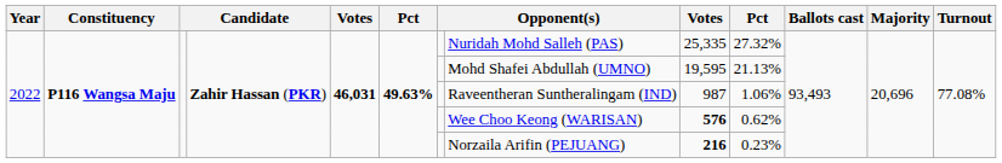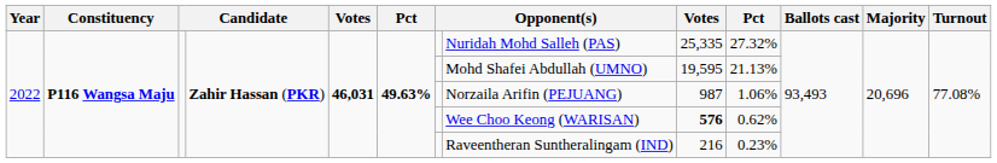row 4 | column 8: Raveentheran Suntheralingam (IND) -> Norzaila Arifin (PEJUANG)
row 6 | column 8: Norzaila Arifin (PEJUANG) -> Raveentheran Suntheralingam (IND)
row 6 | column 9: bold -> normal
